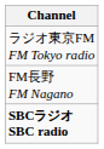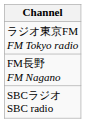row 4 | column 1: bold -> normal
